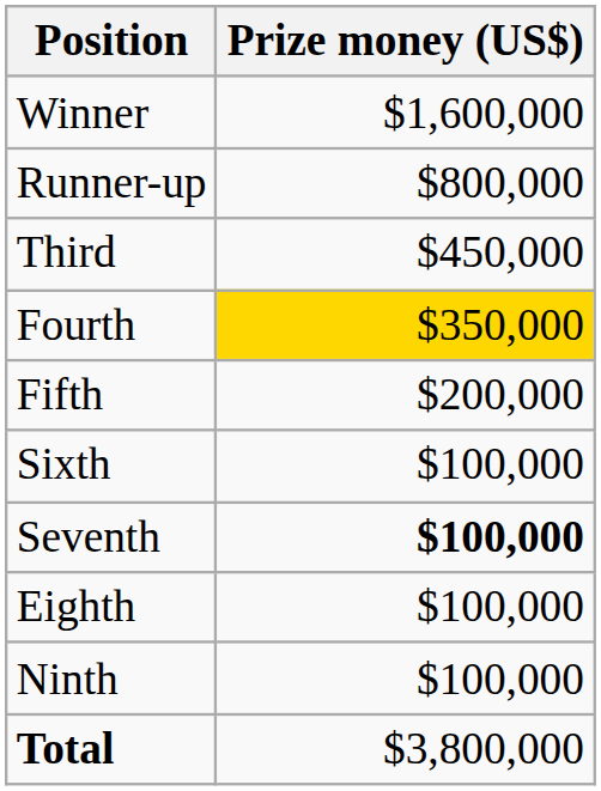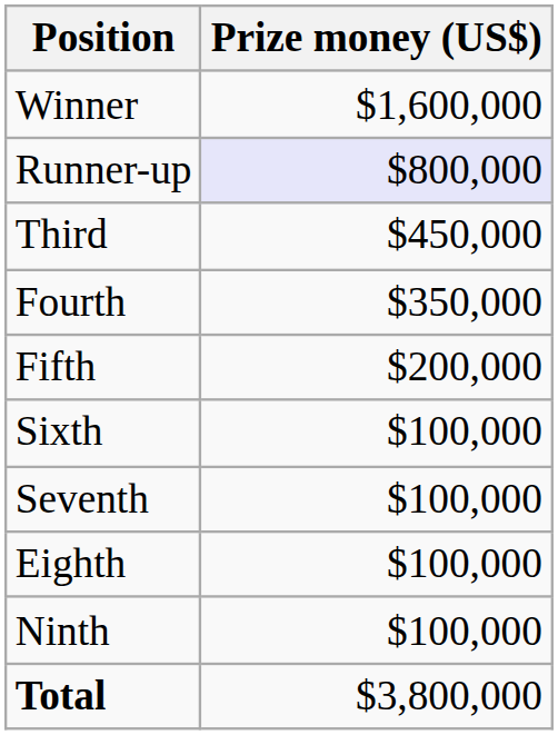Runner-up | Prize money (US$): no background -> lavender background
Fourth | Prize money (US$): gold background -> no background
Seventh | Prize money (US$): bold -> normal
